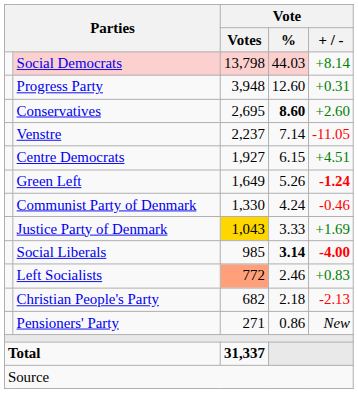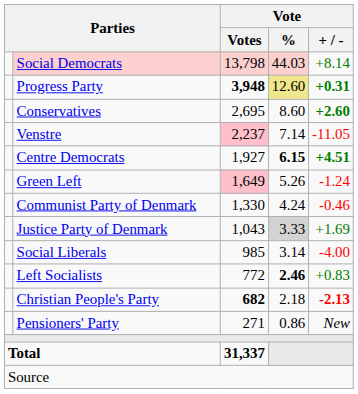Progress Party | Vote / Votes: normal -> bold
Progress Party | Vote / %: no background -> khaki background
Progress Party | Vote / + / -: normal -> bold
Conservatives | Vote / %: bold -> normal
Conservatives | Vote / + / -: normal -> bold
Venstre | Vote / Votes: no background -> pink background
Centre Democrats | Vote / %: normal -> bold
Centre Democrats | Vote / + / -: normal -> bold
Green Left | Vote / Votes: no background -> pink background
Green Left | Vote / + / -: bold -> normal
Justice Party of Denmark | Vote / Votes: gold background -> no background
Justice Party of Denmark | Vote / %: no background -> lightgrey background
Social Liberals | Vote / %: bold -> normal
Social Liberals | Vote / + / -: bold -> normal
Left Socialists | Vote / Votes: lightsalmon background -> no background
Left Socialists | Vote / %: normal -> bold
Christian People's Party | Vote / Votes: normal -> bold
Christian People's Party | Vote / + / -: normal -> bold
